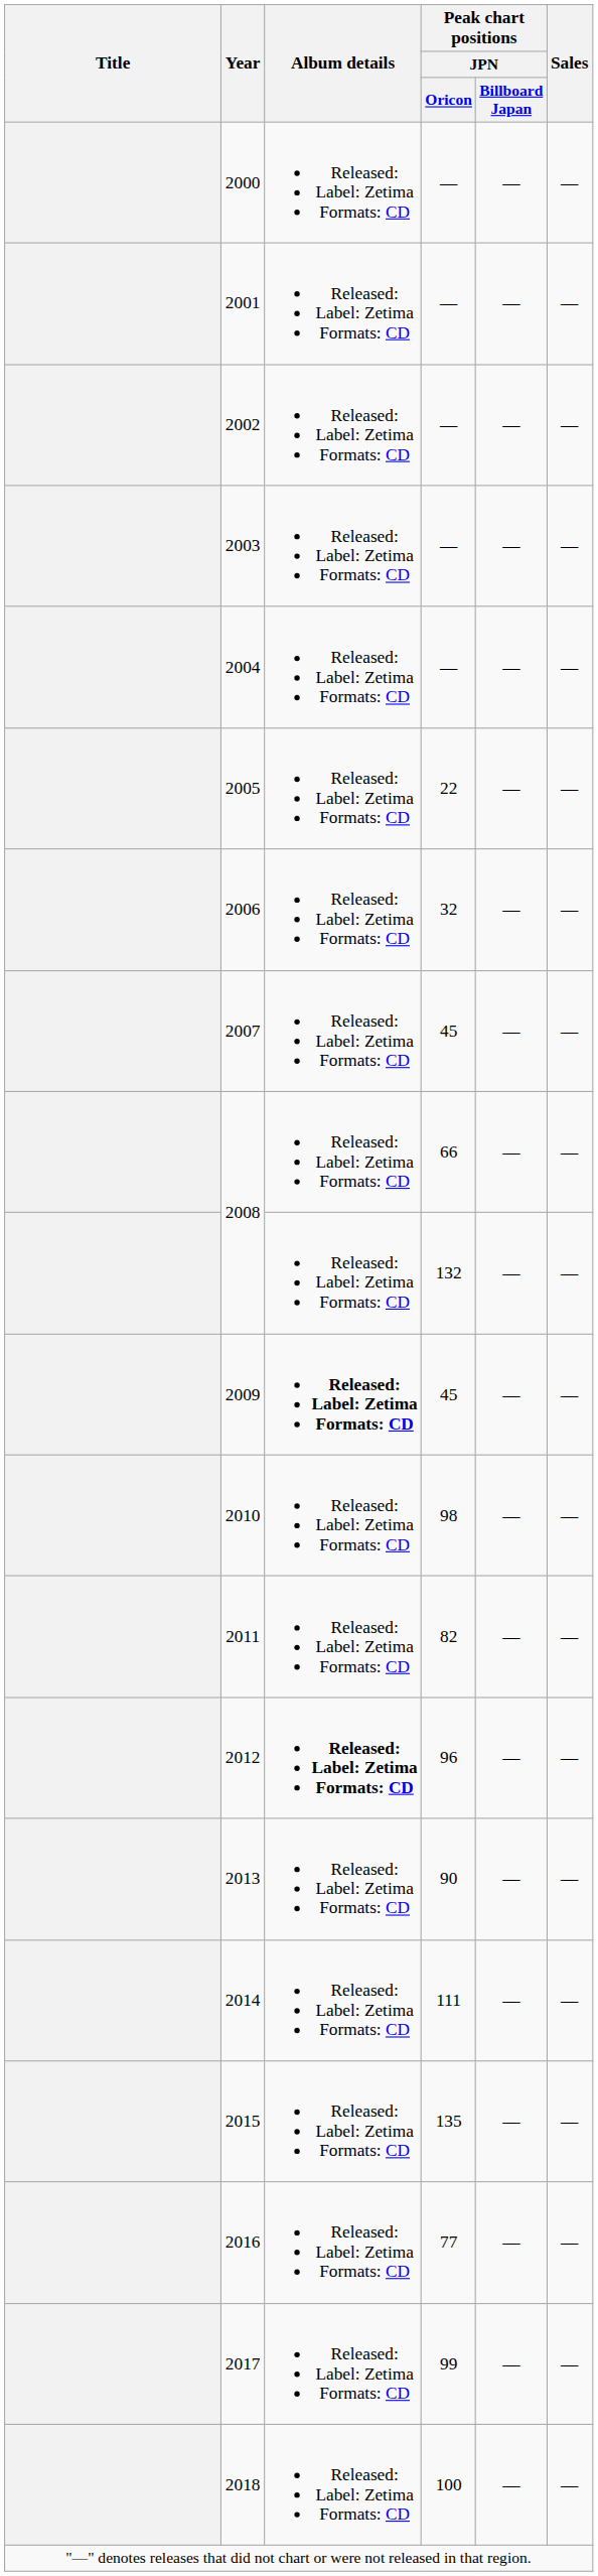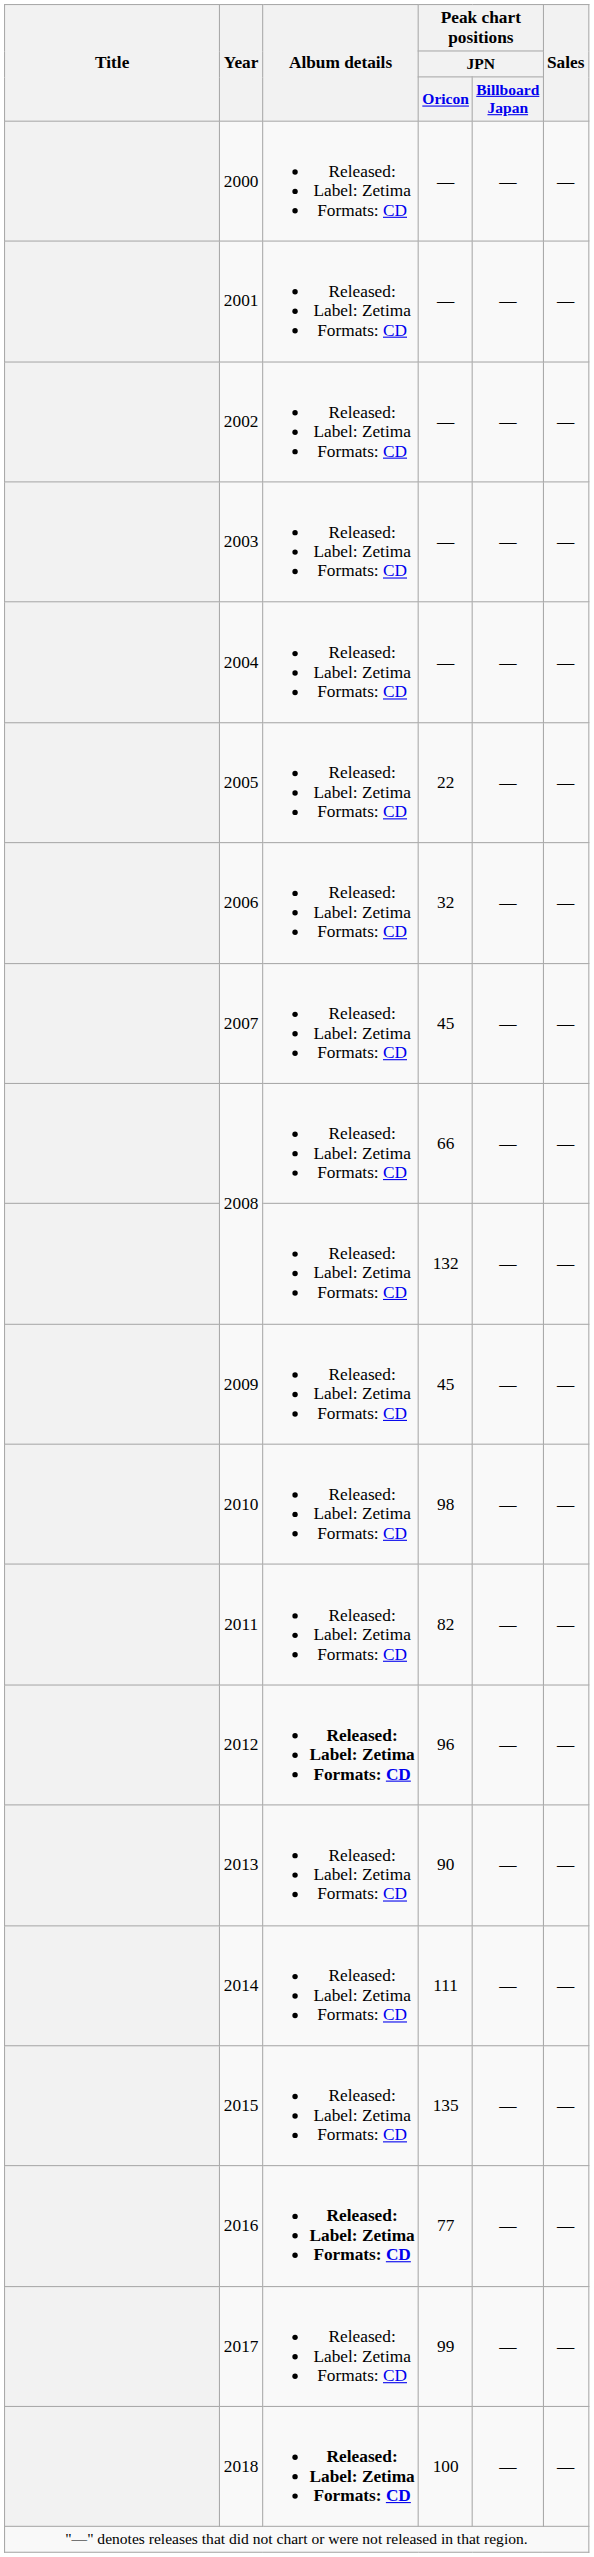2009 | Album details: bold -> normal
2016 | Album details: normal -> bold
2018 | Album details: normal -> bold
